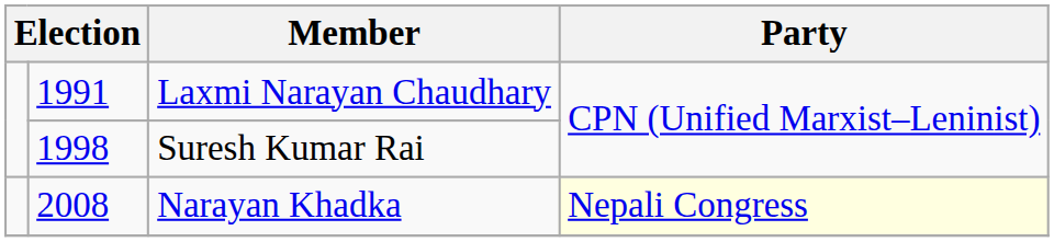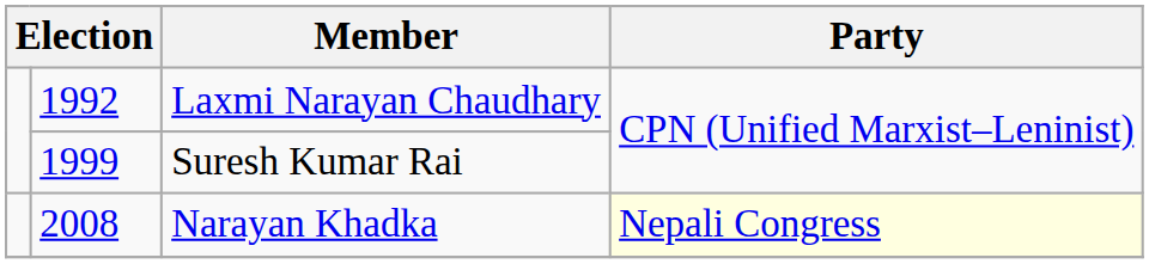Laxmi Narayan Chaudhary | column 2: 1991 -> 1992
Suresh Kumar Rai | column 2: 1998 -> 1999
